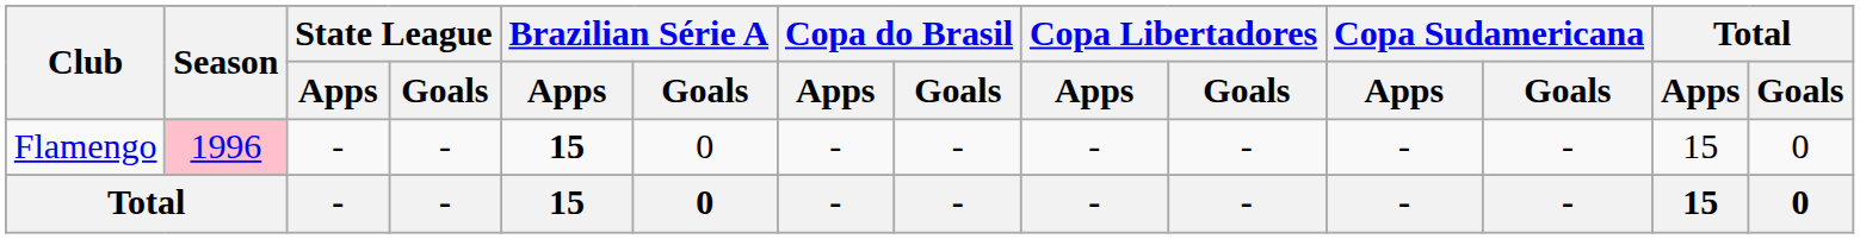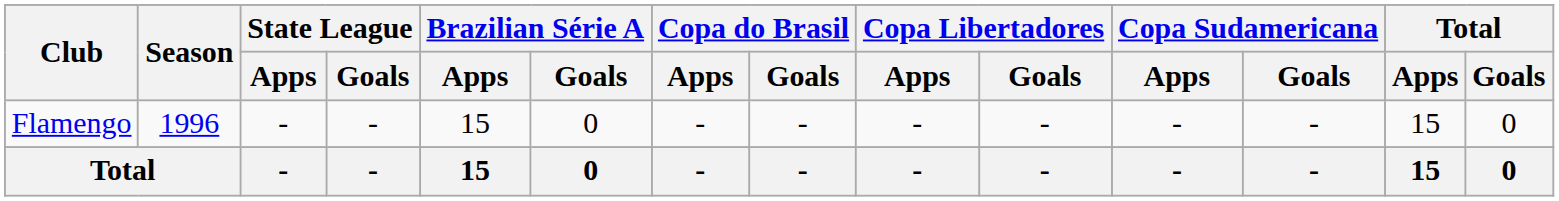Flamengo | Season: pink background -> no background
Flamengo | Brazilian Série A / Apps: bold -> normal
